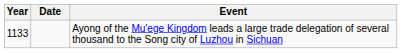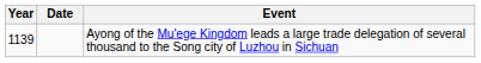row 2 | Year: 1133 -> 1139
